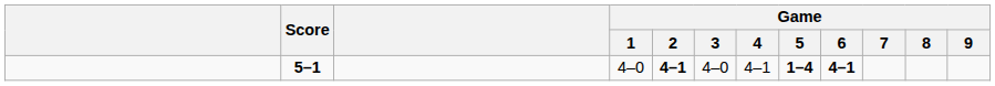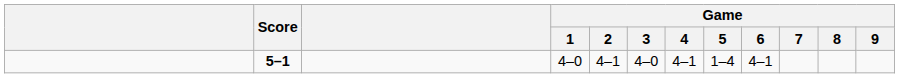row 3 | Game / 2: bold -> normal
row 3 | Game / 5: bold -> normal
row 3 | Game / 6: bold -> normal
